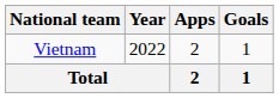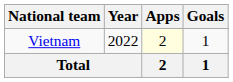2022 | Apps: no background -> lightyellow background
